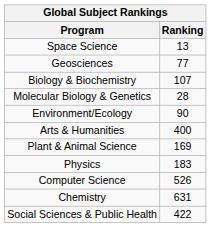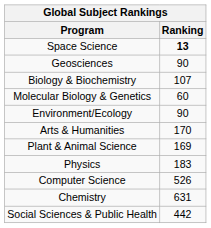Space Science | Ranking: normal -> bold
Geosciences | Ranking: 77 -> 90
Molecular Biology & Genetics | Ranking: 28 -> 60
Arts & Humanities | Ranking: 400 -> 170
Social Sciences & Public Health | Ranking: 422 -> 442
